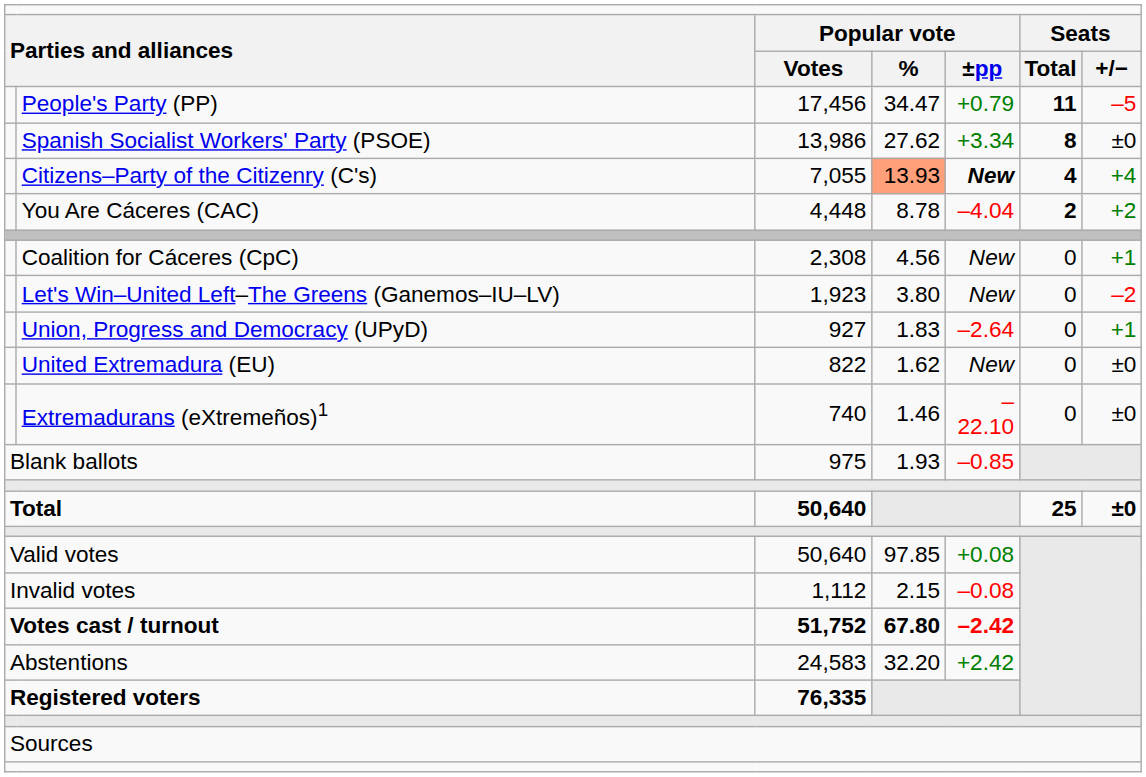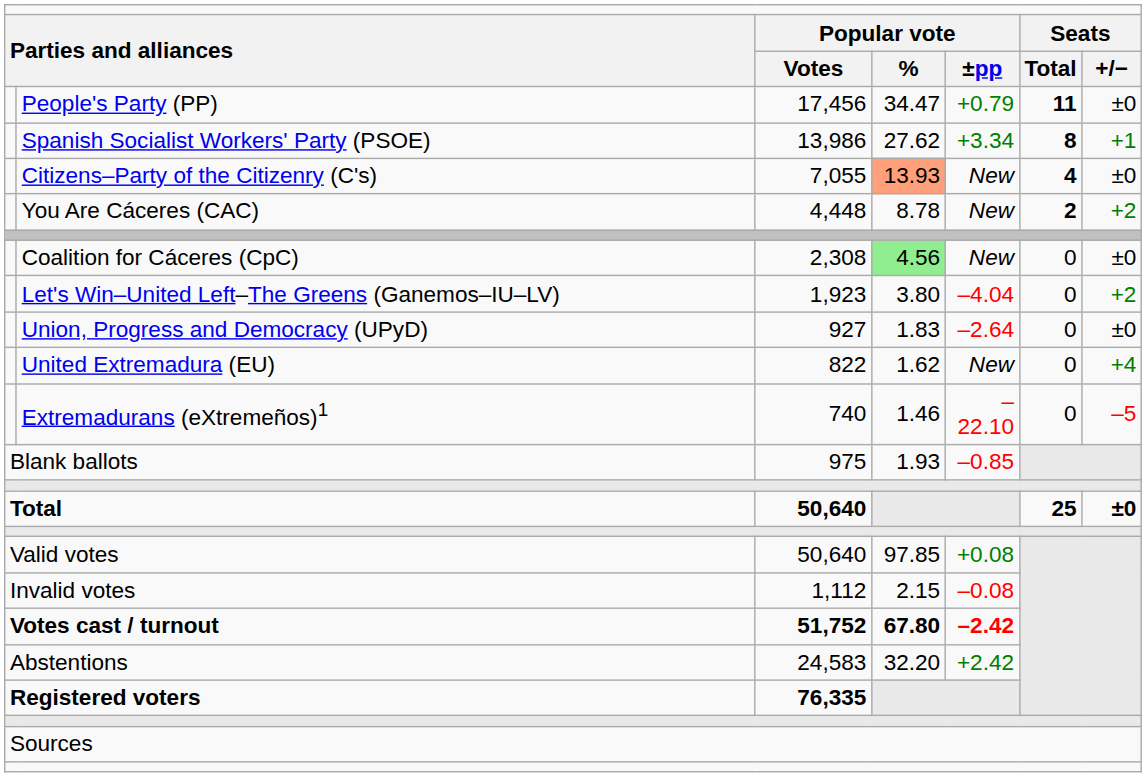People's Party (PP) | column 7: –5 -> ±0
Spanish Socialist Workers' Party (PSOE) | column 7: ±0 -> +1
Citizens–Party of the Citizenry (C's) | column 5: bold -> normal
Citizens–Party of the Citizenry (C's) | column 7: +4 -> ±0
You Are Cáceres (CAC) | column 5: –4.04 -> New
Coalition for Cáceres (CpC) | column 4: no background -> lightgreen background
Coalition for Cáceres (CpC) | column 7: +1 -> ±0
Let's Win–United Left–The Greens (Ganemos–IU–LV) | column 5: New -> –4.04
Let's Win–United Left–The Greens (Ganemos–IU–LV) | column 7: –2 -> +2
Union, Progress and Democracy (UPyD) | column 7: +1 -> ±0
United Extremadura (EU) | column 7: ±0 -> +4
Extremadurans (eXtremeños)1 | column 7: ±0 -> –5
